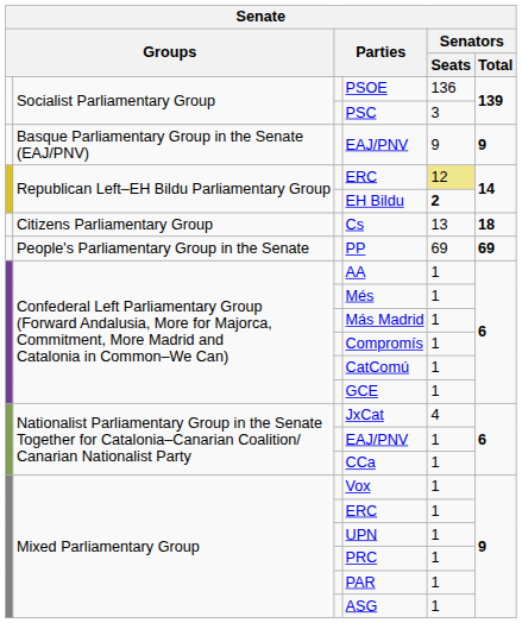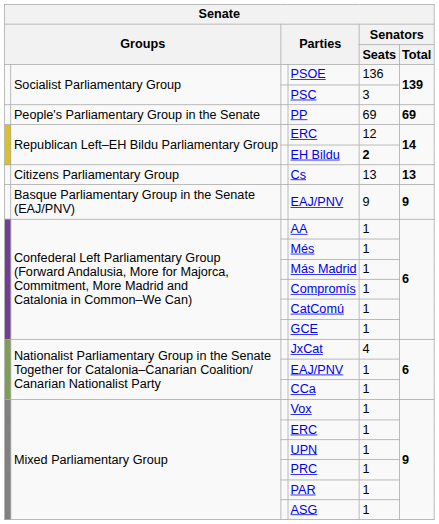rows swapped: PP <-> Basque Parliamentary Group in the Senate (EAJ/PNV) / EAJ/PNV
Republican Left–EH Bildu Parliamentary Group / ERC | Senators / Seats: khaki background -> no background
Cs | Senators / Total: 18 -> 13
